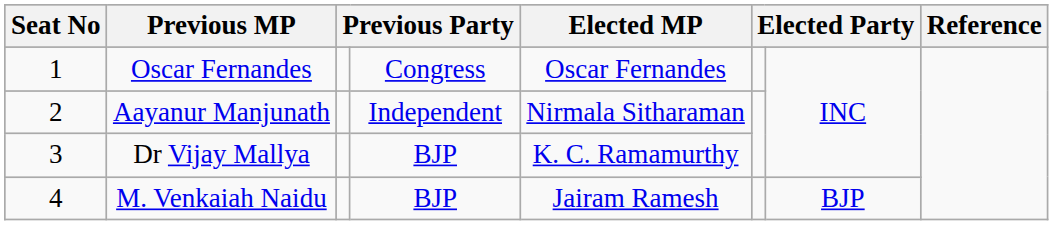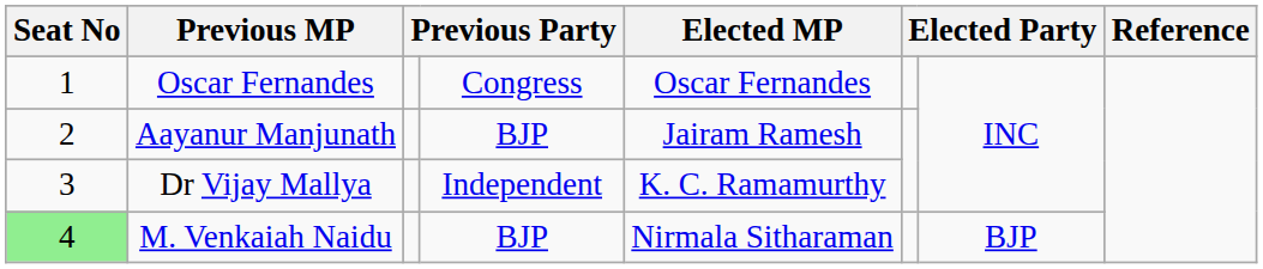Aayanur Manjunath | column 4: Independent -> BJP
Aayanur Manjunath | Elected MP: Nirmala Sitharaman -> Jairam Ramesh
Dr Vijay Mallya | column 4: BJP -> Independent
M. Venkaiah Naidu | Seat No: no background -> lightgreen background
M. Venkaiah Naidu | Elected MP: Jairam Ramesh -> Nirmala Sitharaman
